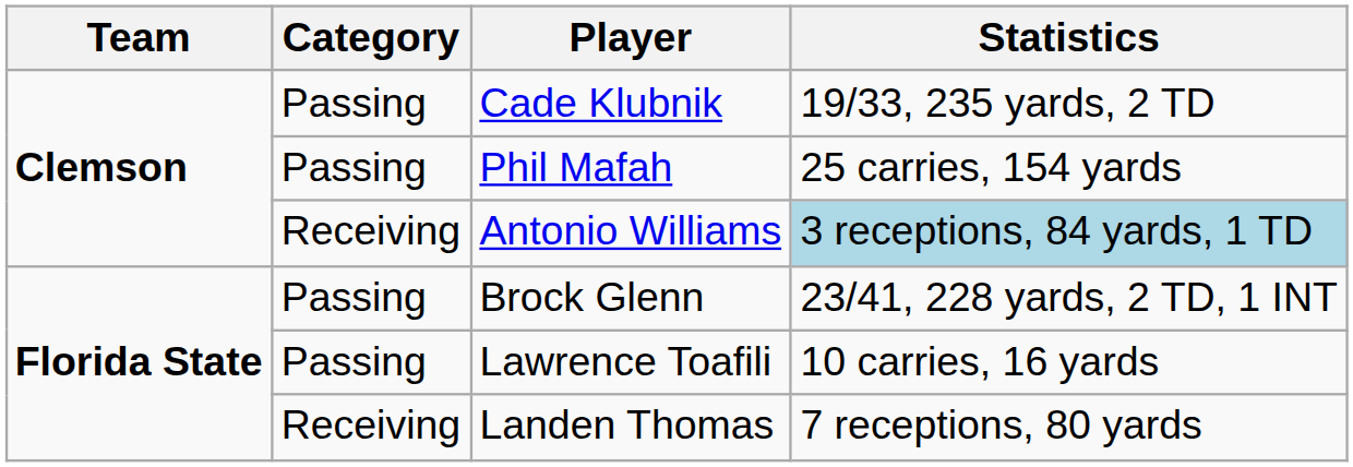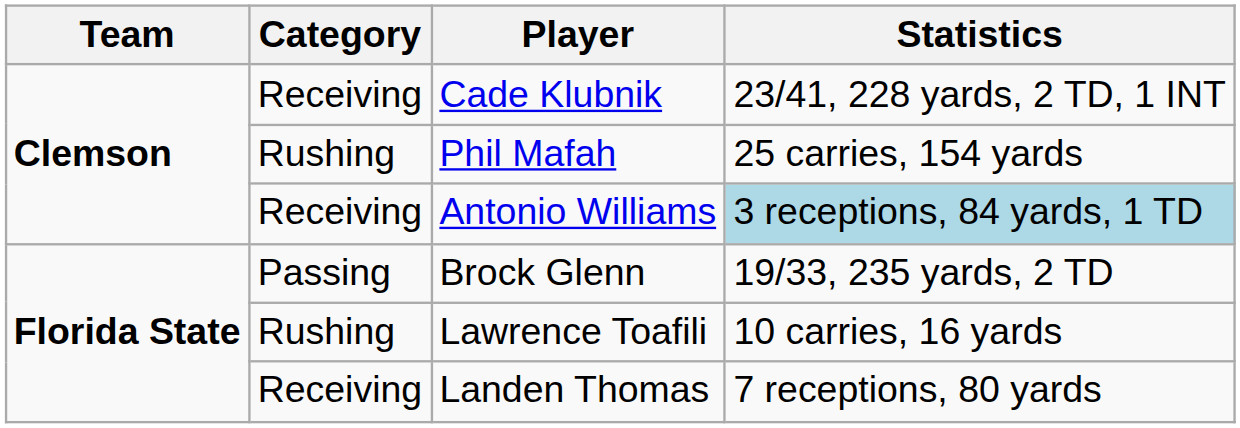Cade Klubnik | Category: Passing -> Receiving
Cade Klubnik | Statistics: 19/33, 235 yards, 2 TD -> 23/41, 228 yards, 2 TD, 1 INT
Phil Mafah | Category: Passing -> Rushing
Brock Glenn | Statistics: 23/41, 228 yards, 2 TD, 1 INT -> 19/33, 235 yards, 2 TD
Lawrence Toafili | Category: Passing -> Rushing
